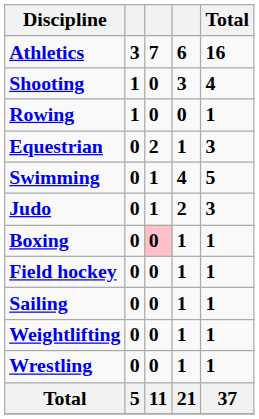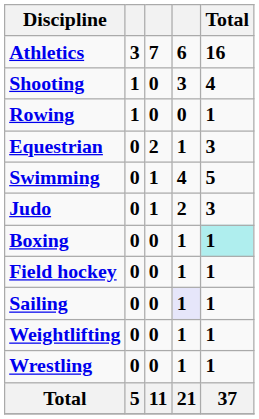Boxing | column 3: pink background -> no background
Boxing | Total: no background -> paleturquoise background
Sailing | column 4: no background -> lavender background
